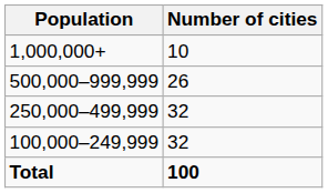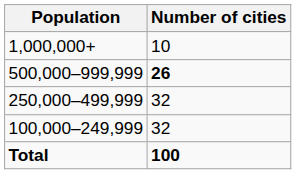500,000–999,999 | Number of cities: normal -> bold
